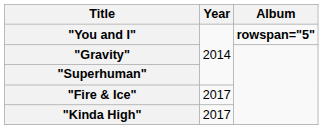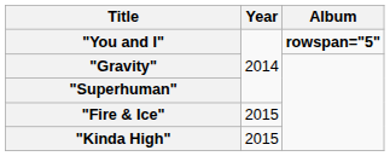"Fire & Ice" | Year: 2017 -> 2015
"Kinda High" | Year: 2017 -> 2015
